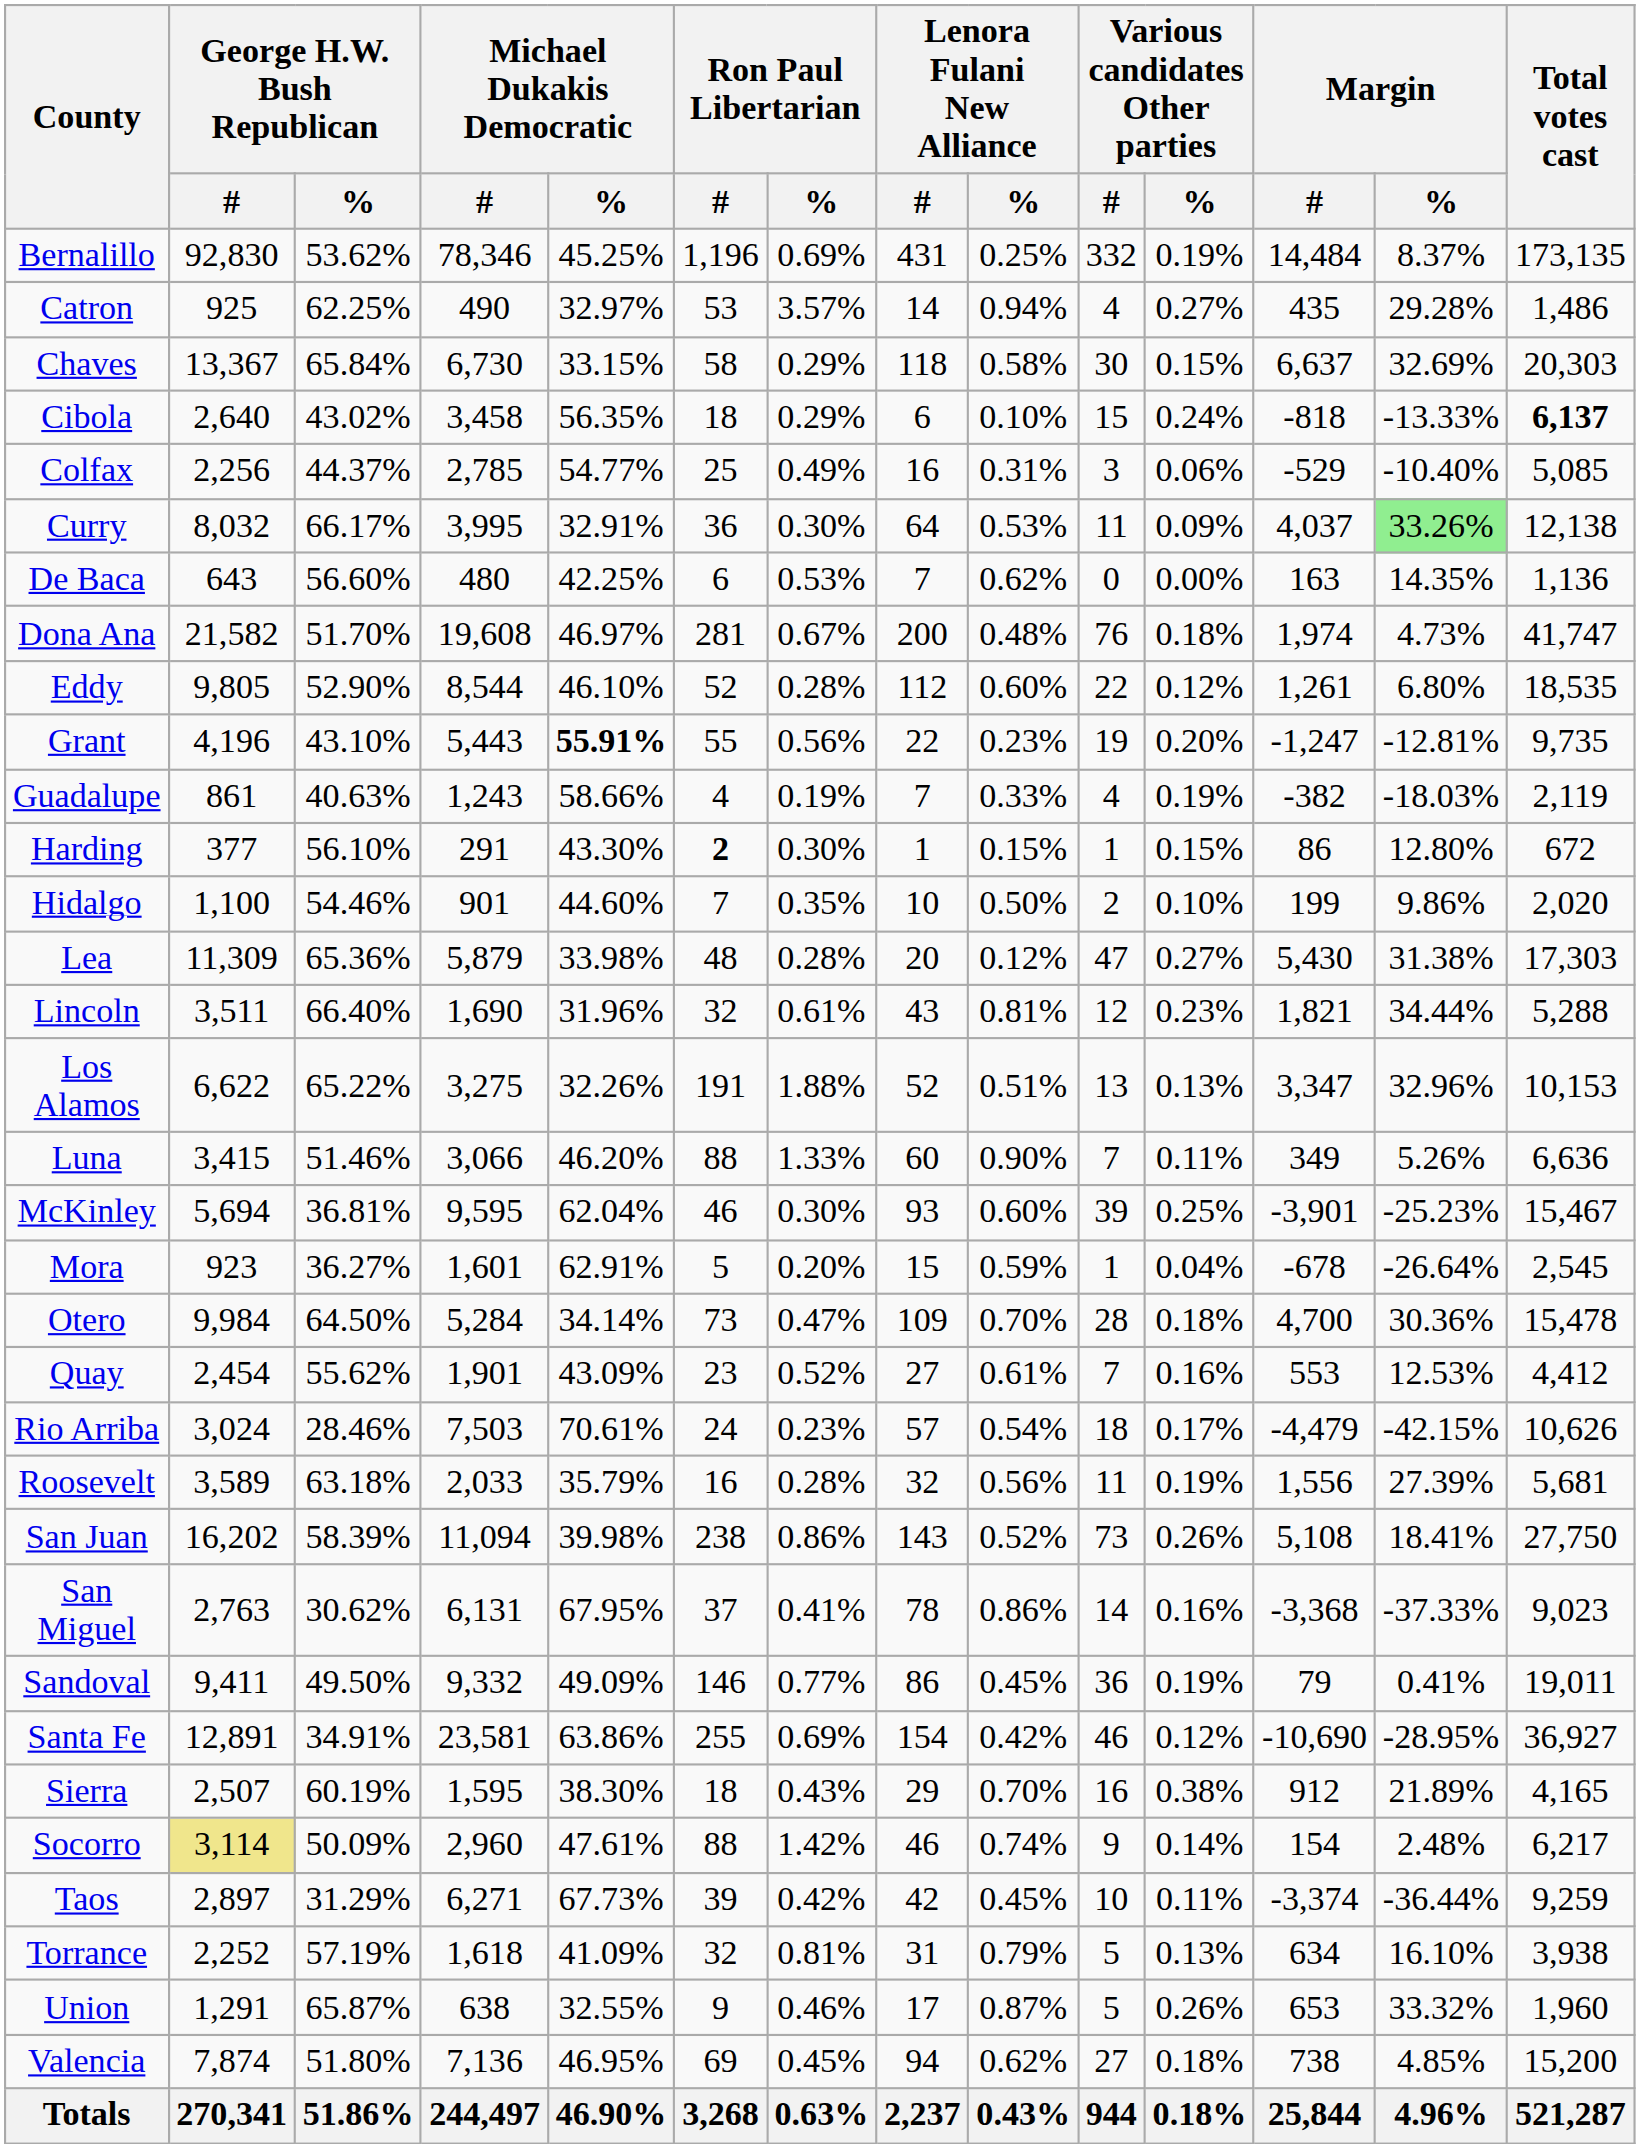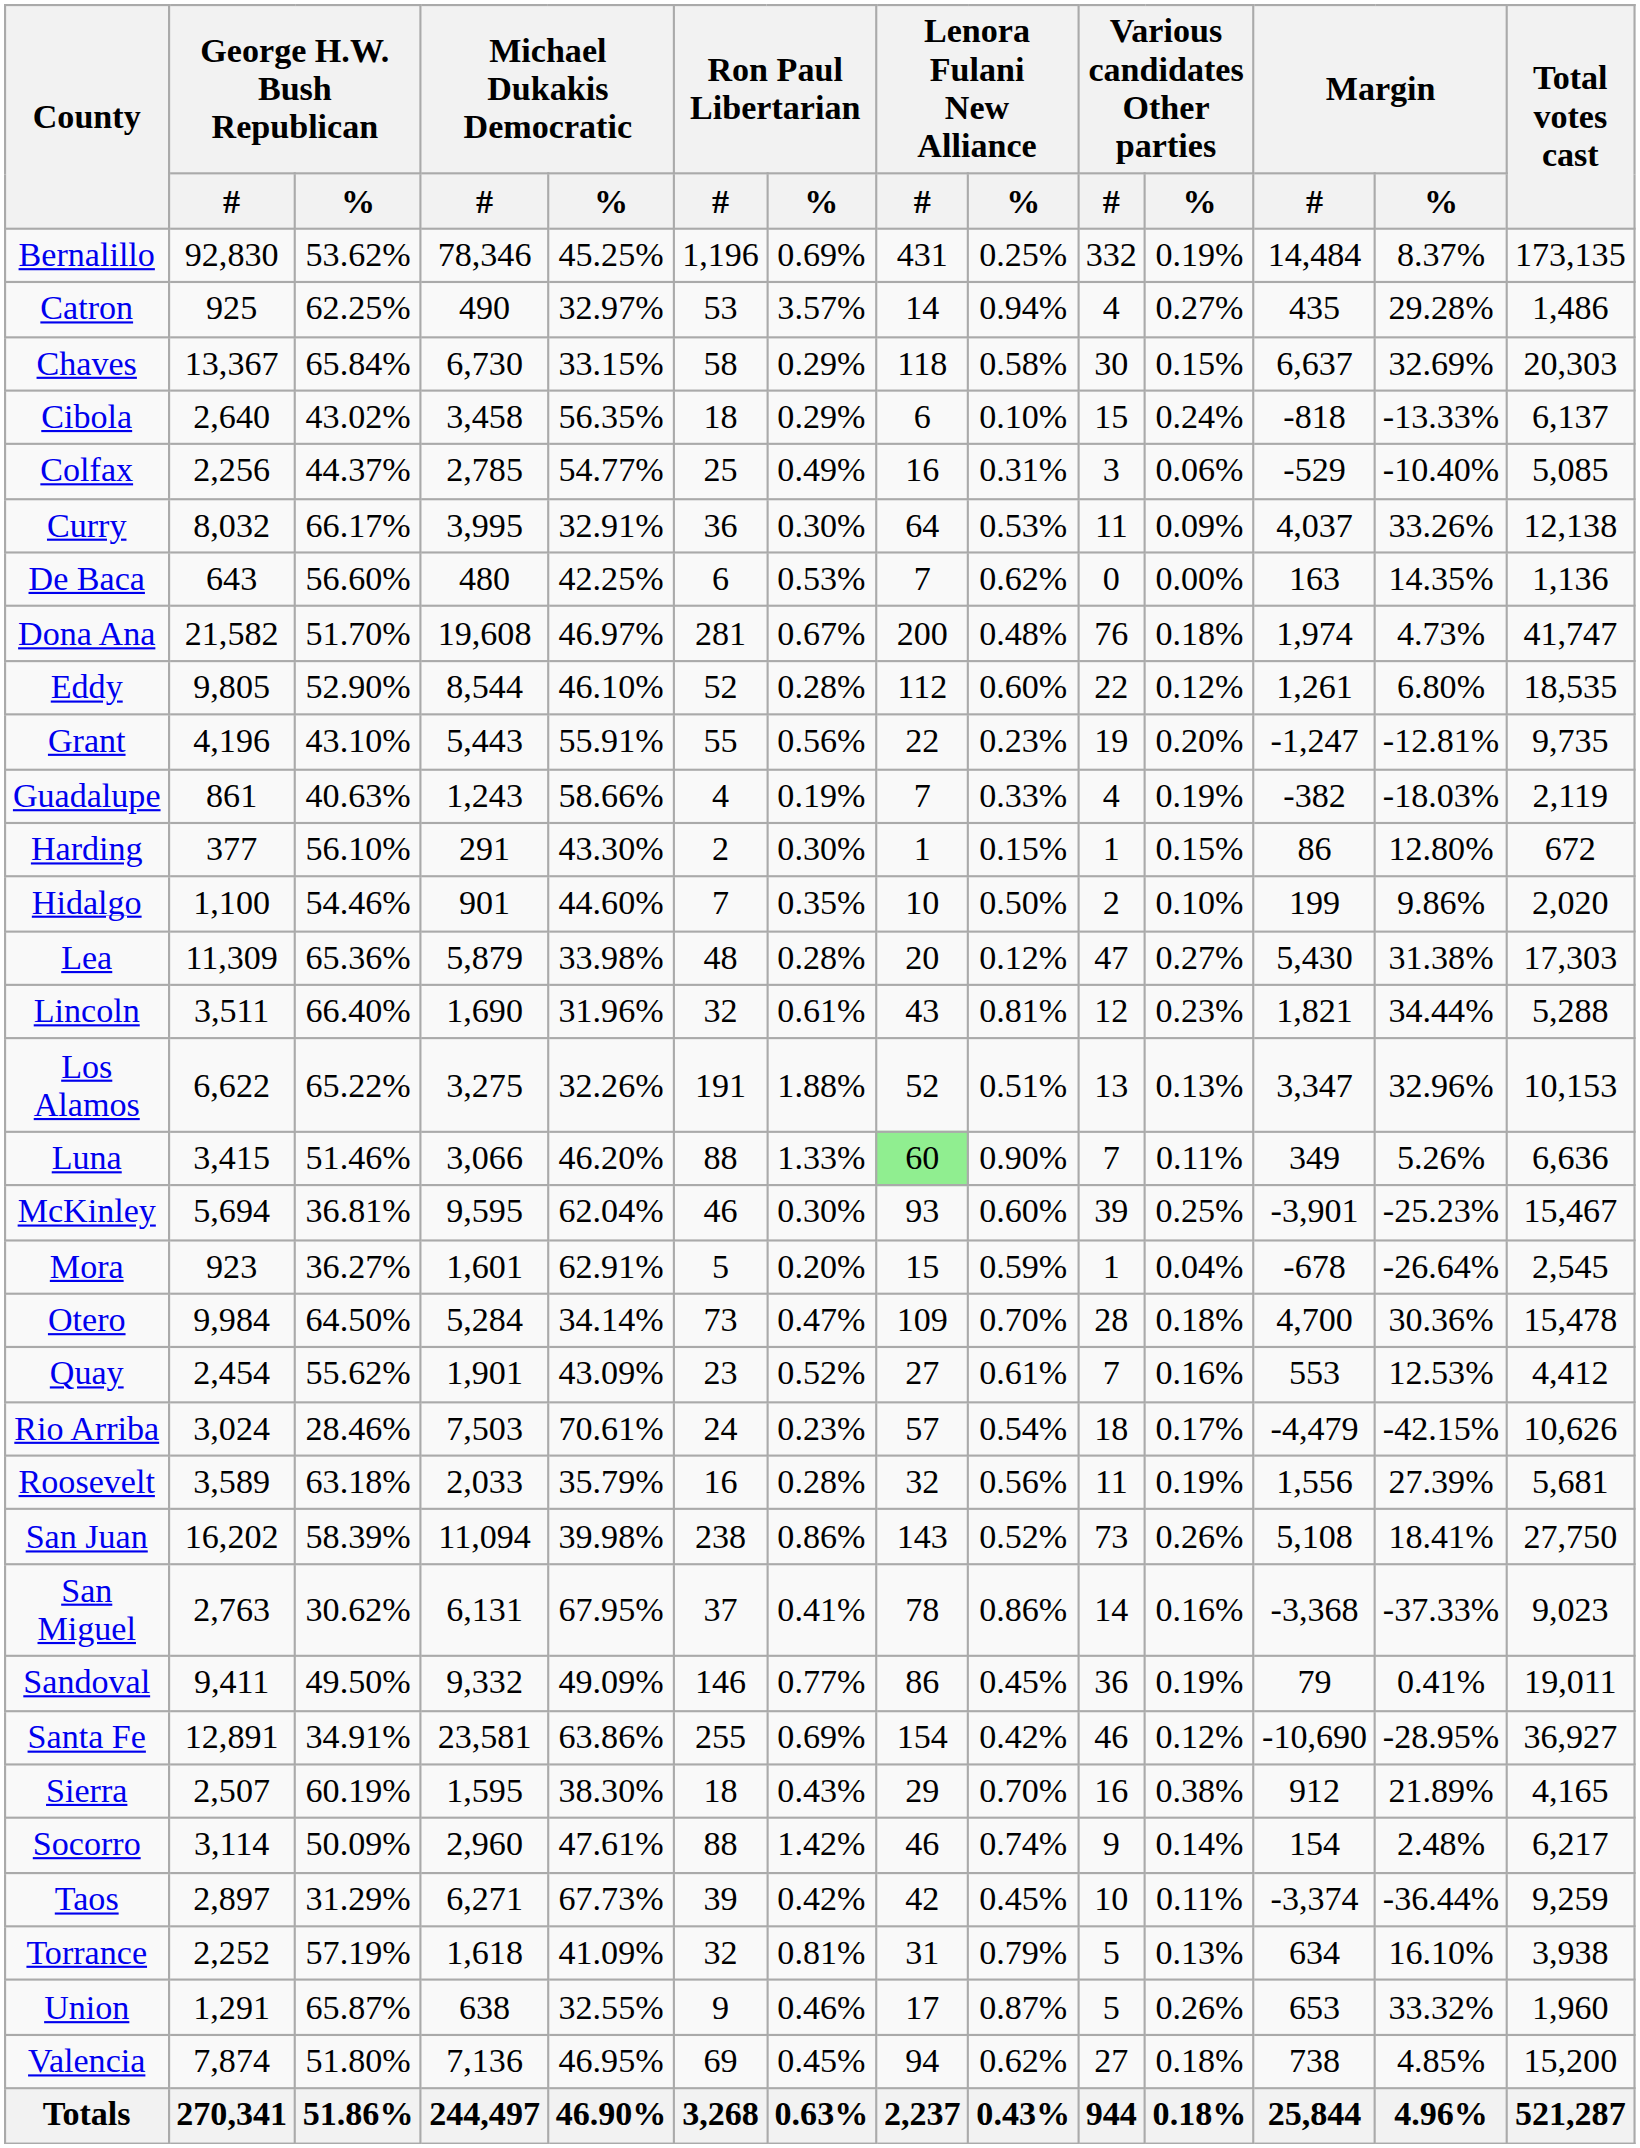Cibola | Total votes cast: bold -> normal
Curry | Margin / %: lightgreen background -> no background
Grant | Michael Dukakis Democratic / %: bold -> normal
Harding | Ron Paul Libertarian / #: bold -> normal
Luna | Lenora Fulani New Alliance / #: no background -> lightgreen background
Socorro | George H.W. Bush Republican / #: khaki background -> no background
